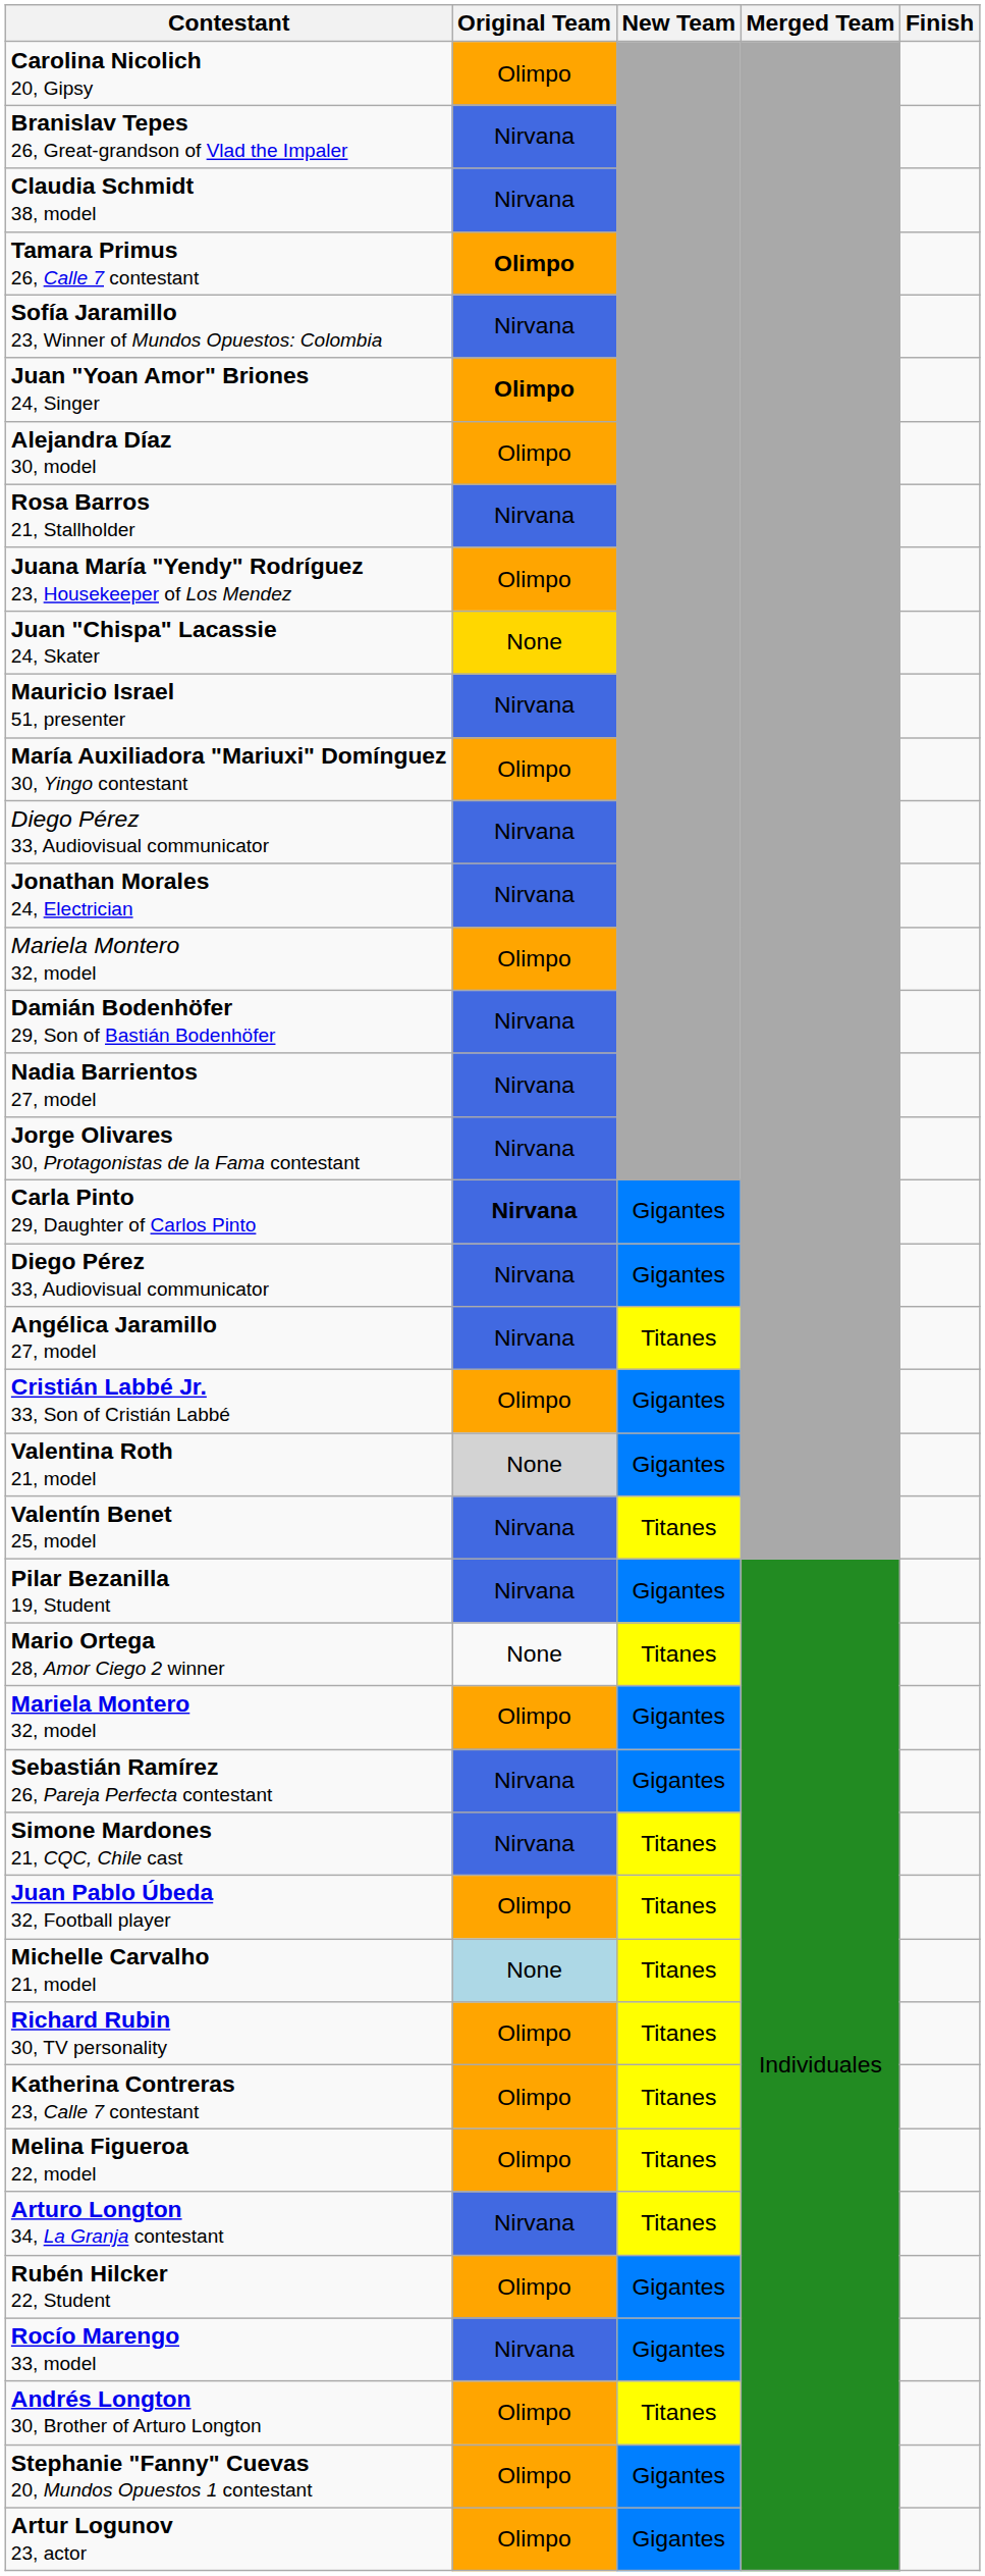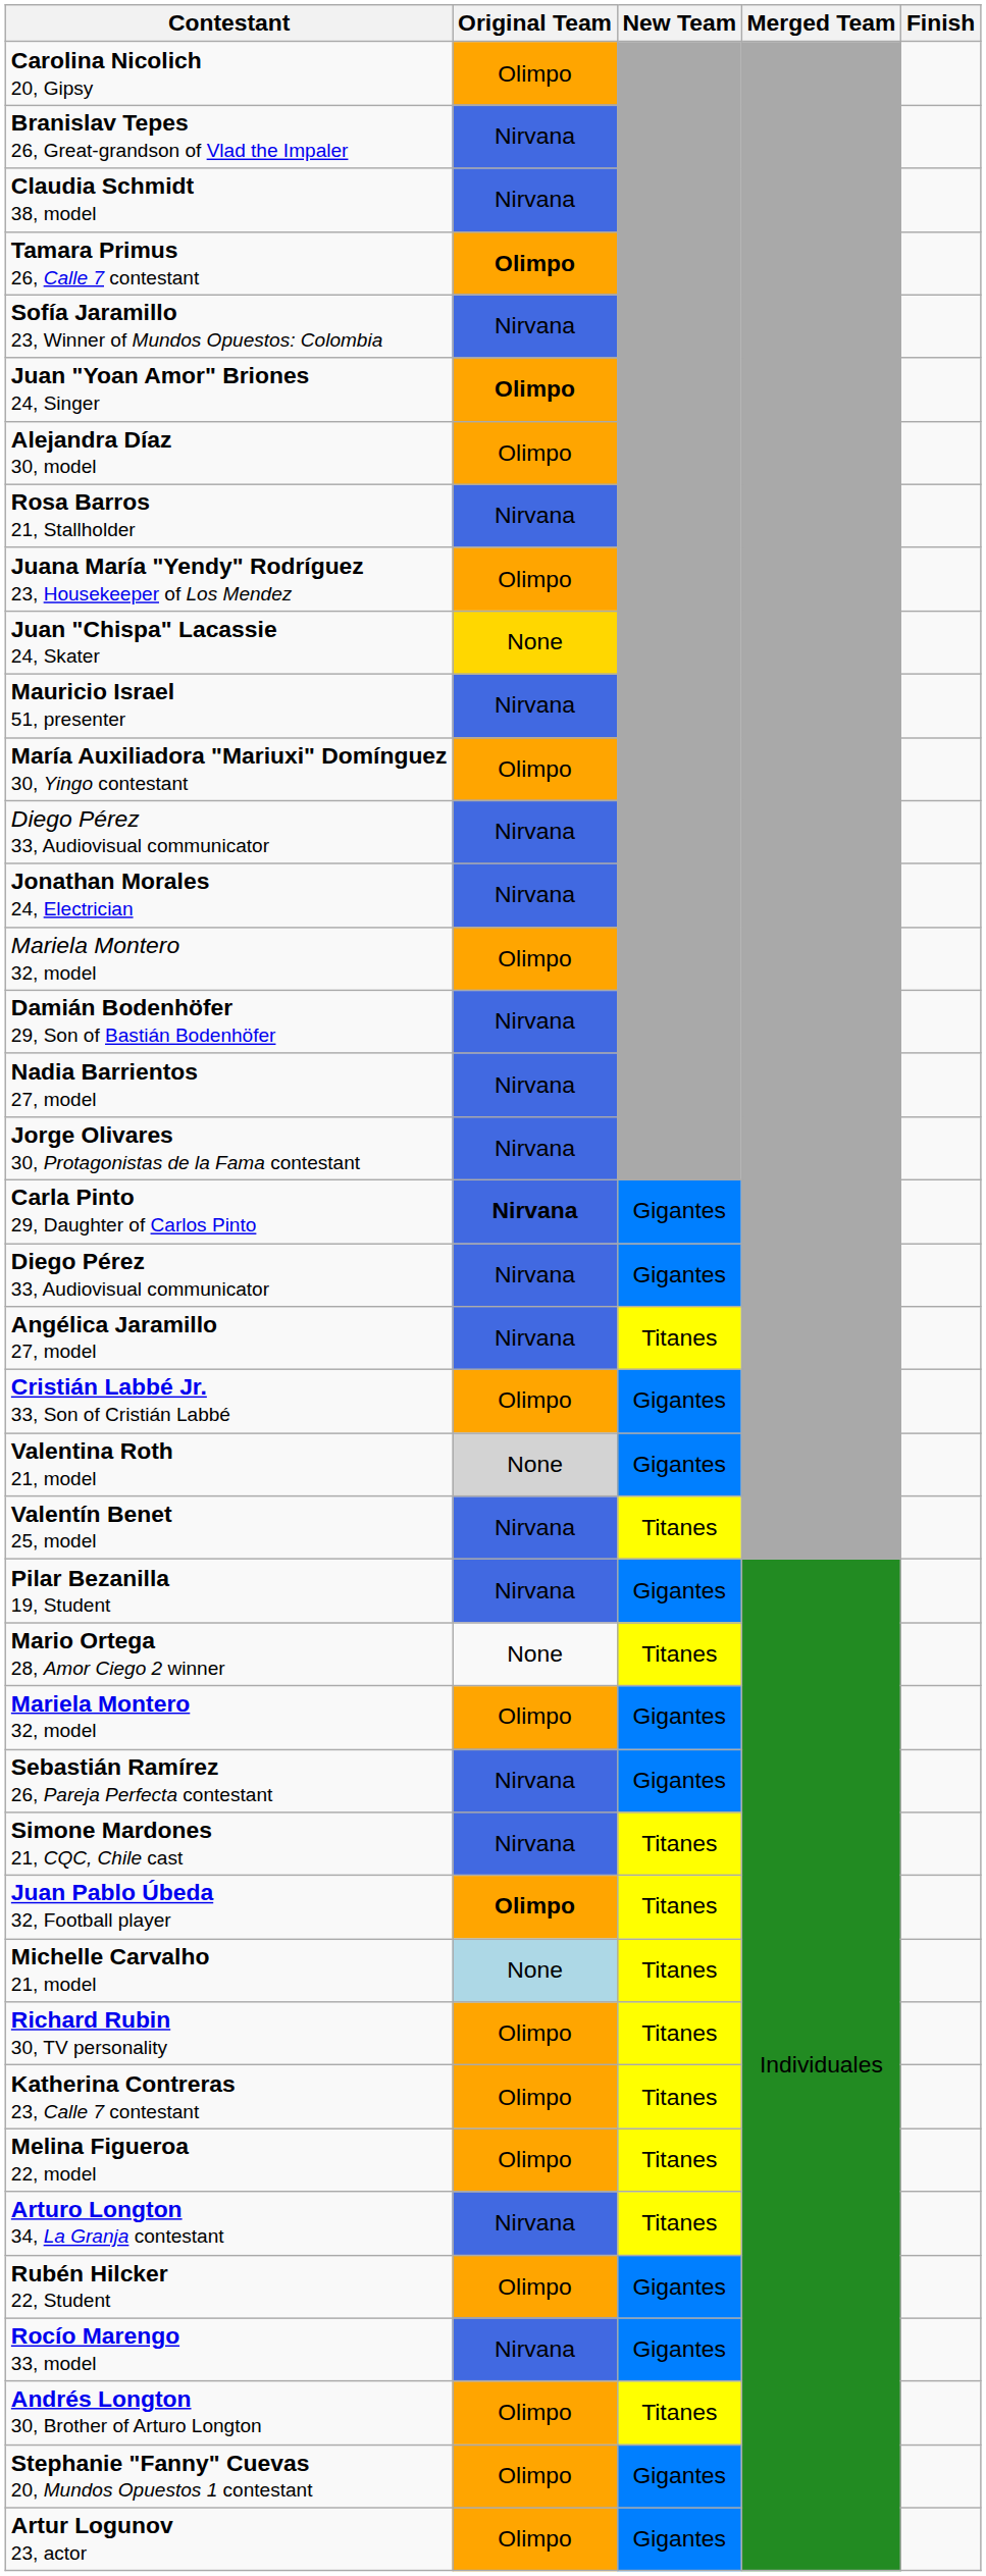Juan Pablo Úbeda 32, Football player | Original Team: normal -> bold
